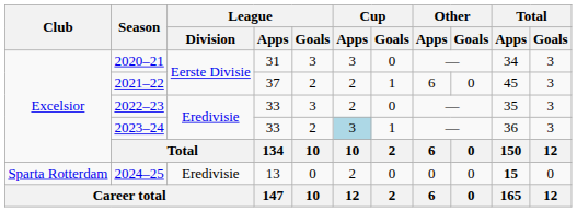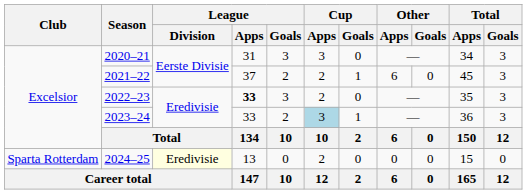2022–23 | League / Apps: normal -> bold
2024–25 | League / Division: no background -> lightyellow background
2024–25 | Total / Apps: bold -> normal
